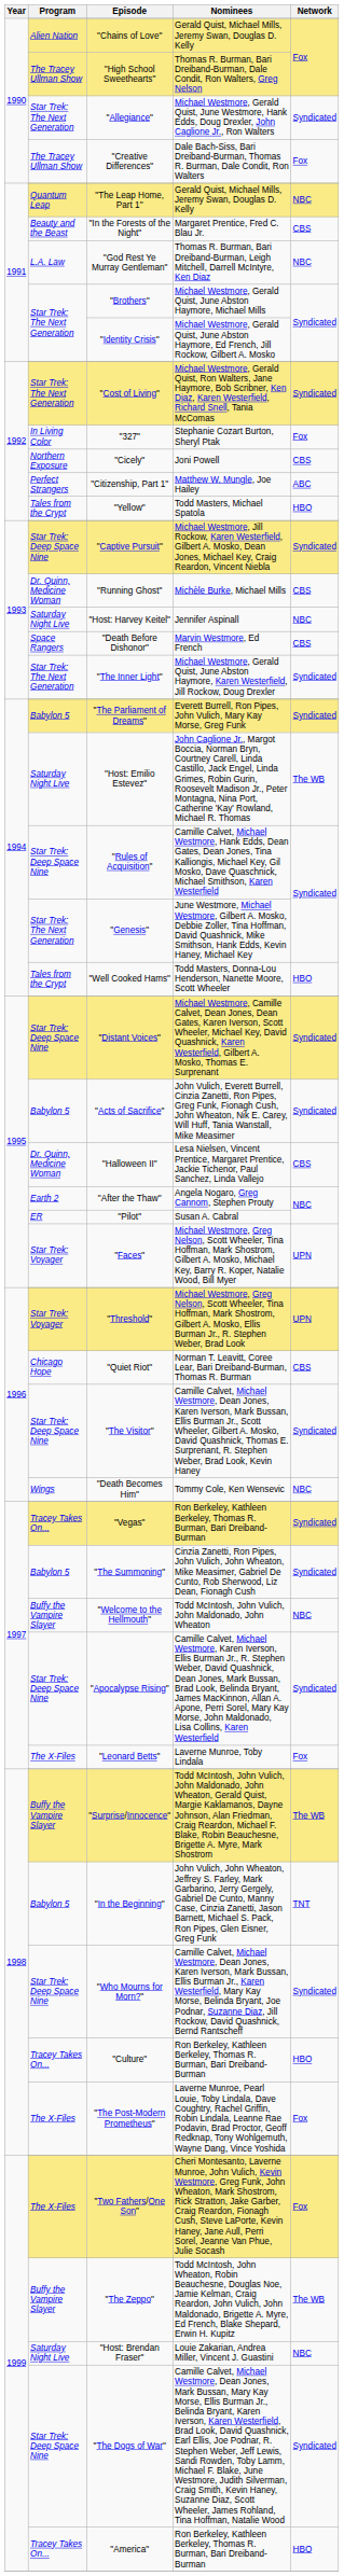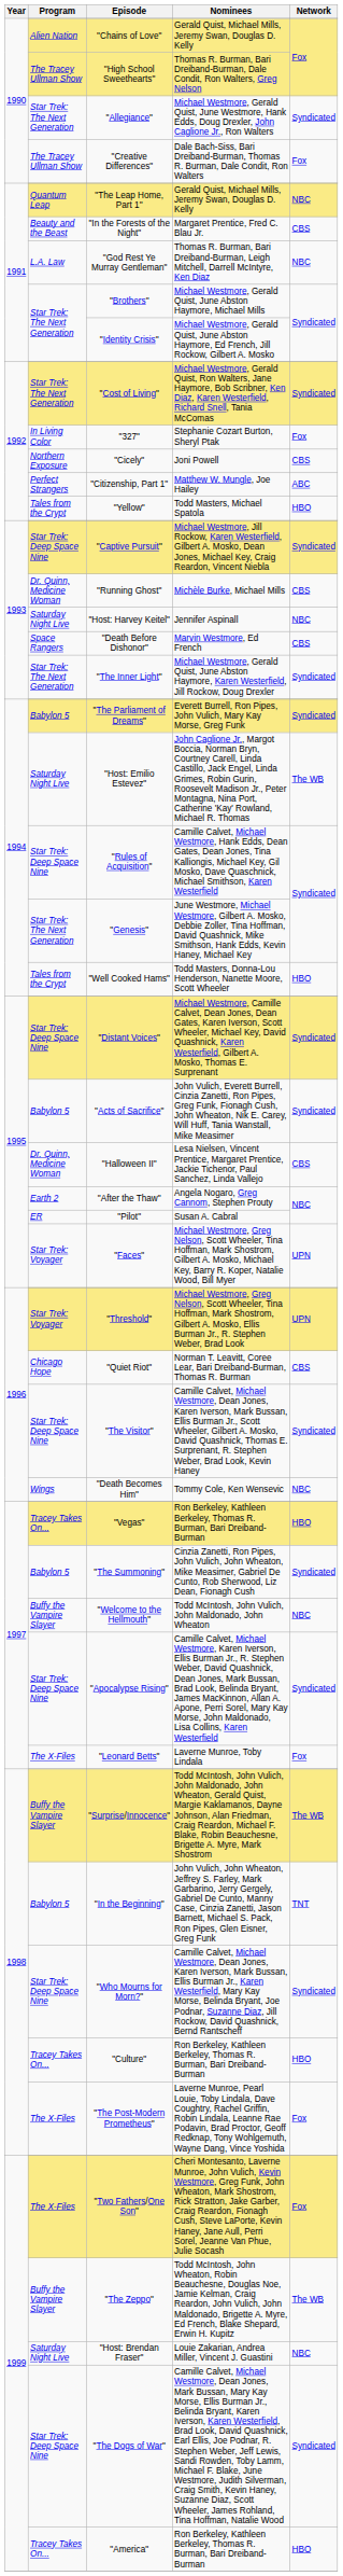"Vegas" | Network: Syndicated -> HBO
